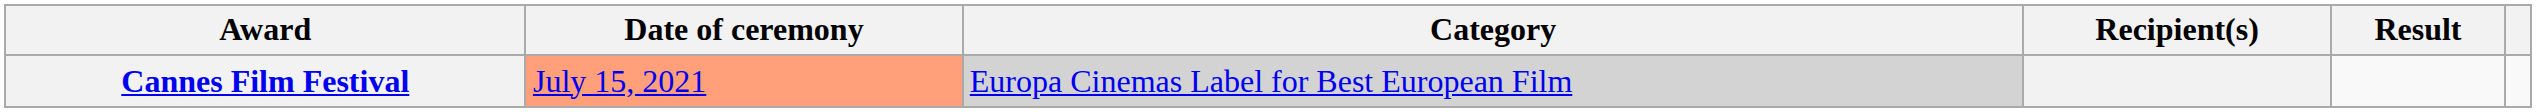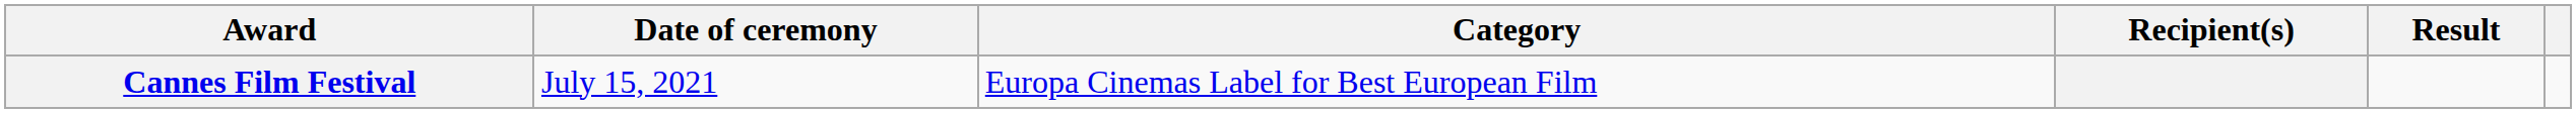Cannes Film Festival | Date of ceremony: lightsalmon background -> no background
Cannes Film Festival | Category: lightgrey background -> no background
